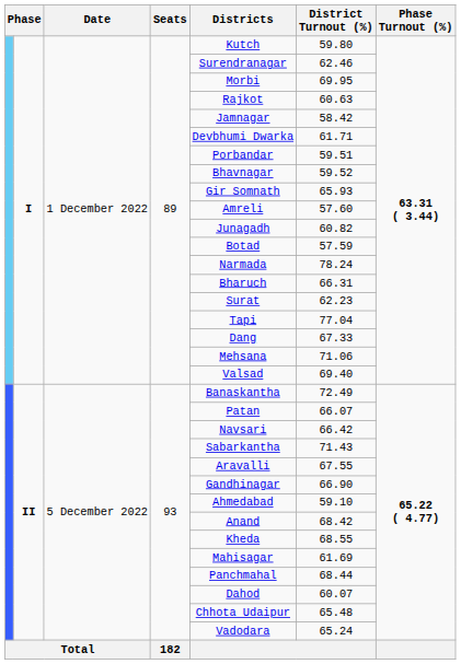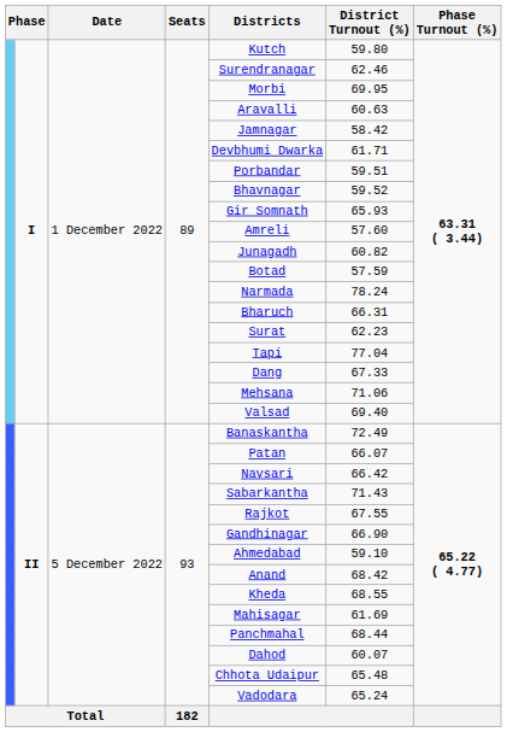row 5 | Districts: Rajkot -> Aravalli
row 25 | Districts: Aravalli -> Rajkot
